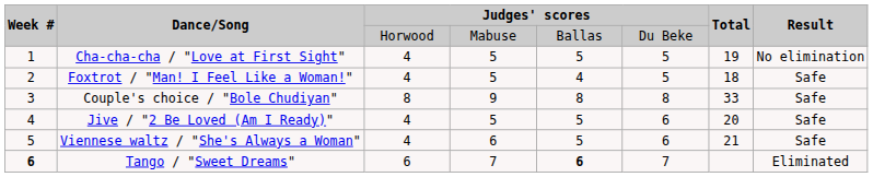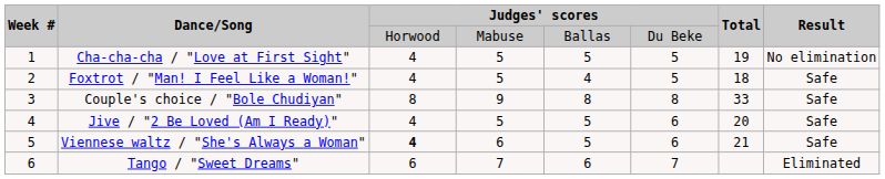Viennese waltz / "She's Always a Woman" | column 3: normal -> bold
Tango / "Sweet Dreams" | Week #: bold -> normal
Tango / "Sweet Dreams" | column 5: bold -> normal
